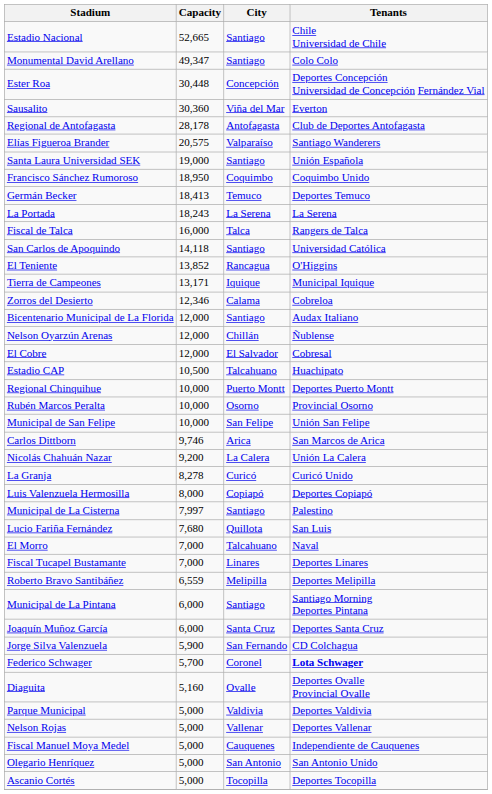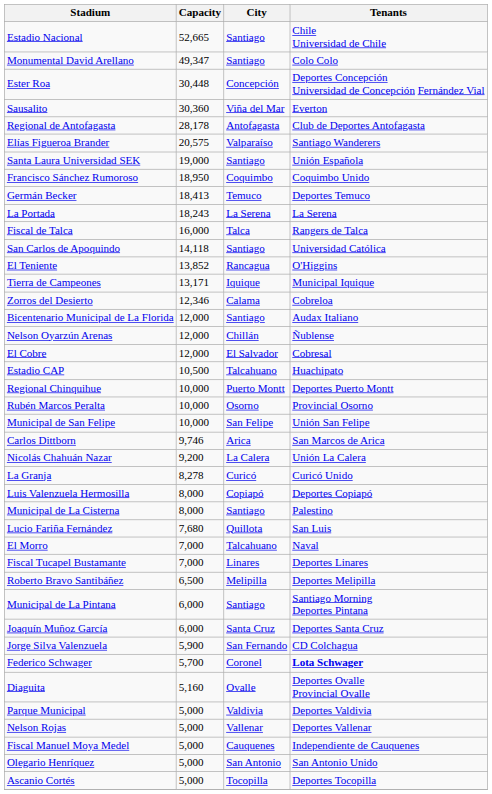Municipal de La Cisterna | Capacity: 7,997 -> 8,000
Roberto Bravo Santibáñez | Capacity: 6,559 -> 6,500
